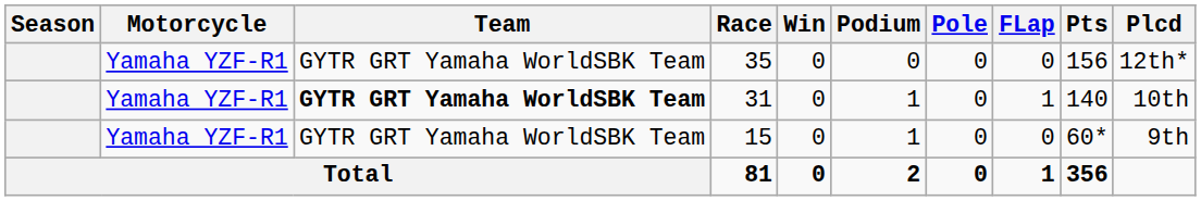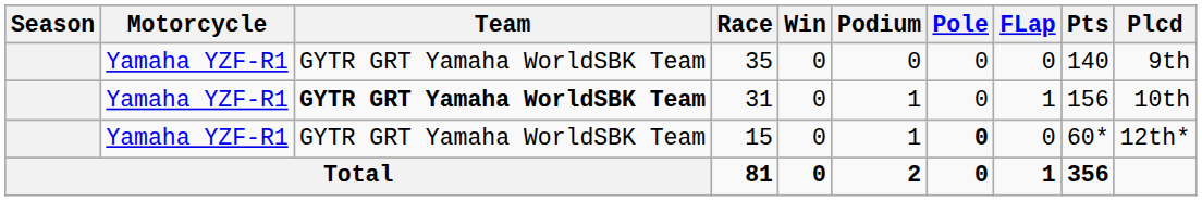35 | Pts: 156 -> 140
35 | Plcd: 12th* -> 9th
31 | Pts: 140 -> 156
15 | Pole: normal -> bold
15 | Plcd: 9th -> 12th*
